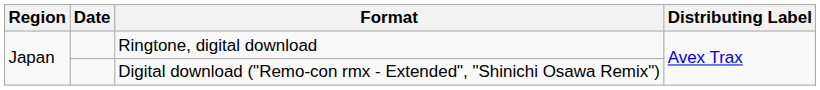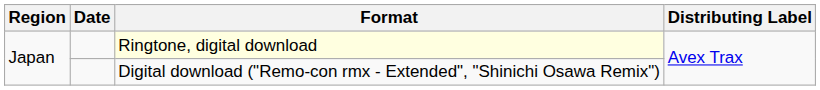Ringtone, digital download | Format: no background -> lightyellow background
